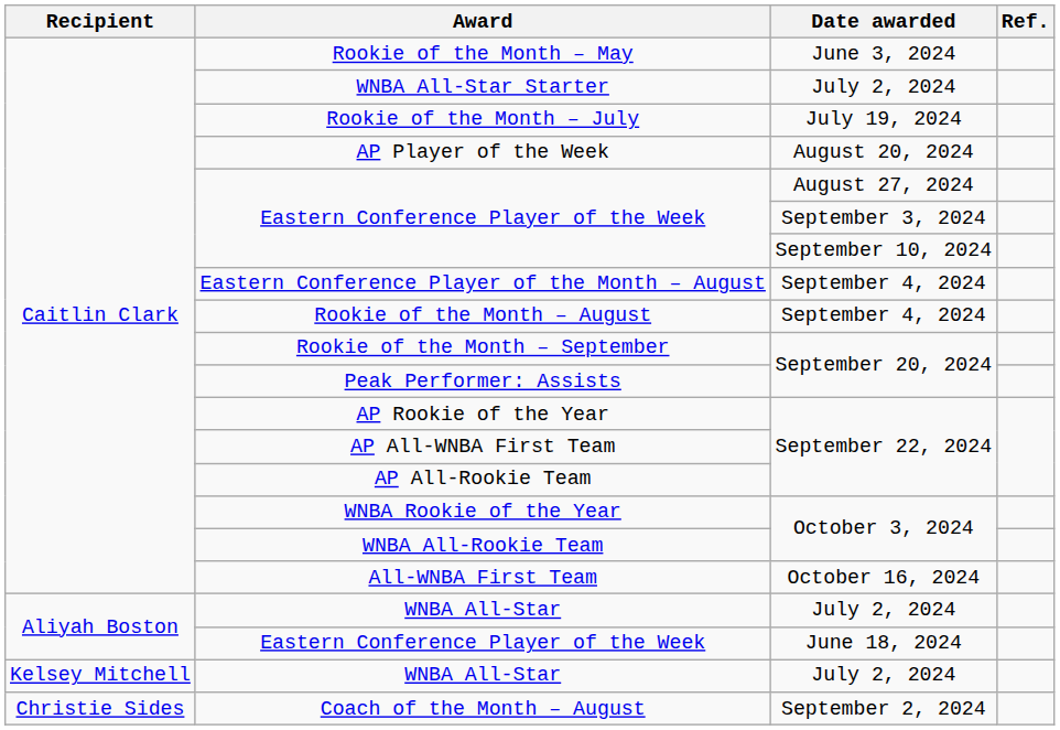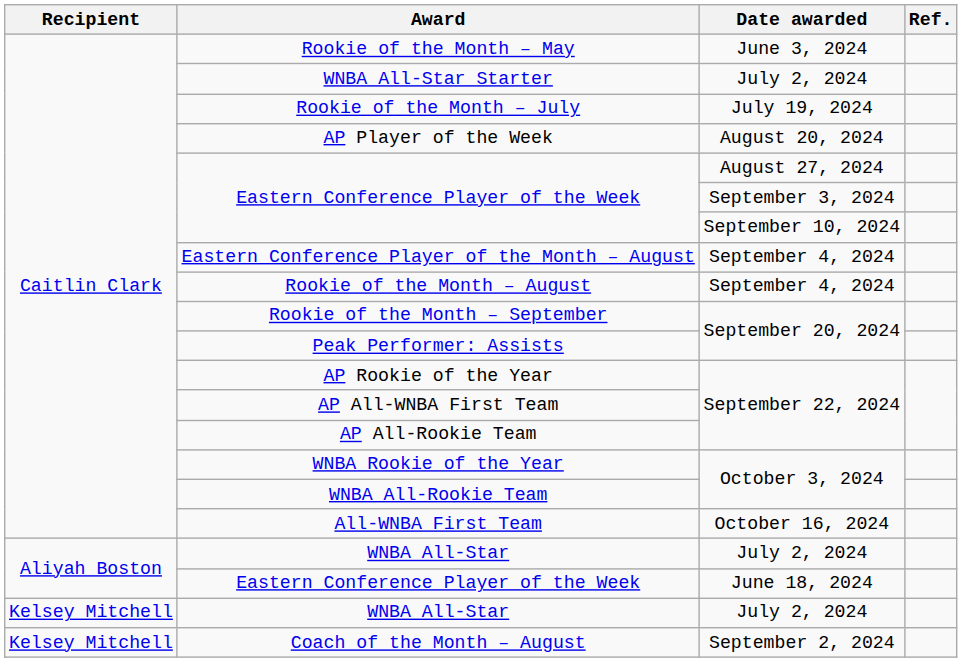Coach of the Month – August | Recipient: Christie Sides -> Kelsey Mitchell
